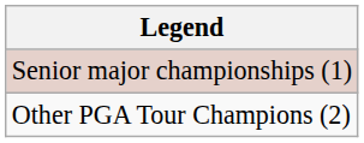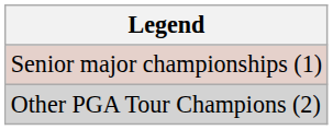row 3 | column 1: no background -> lightgrey background
